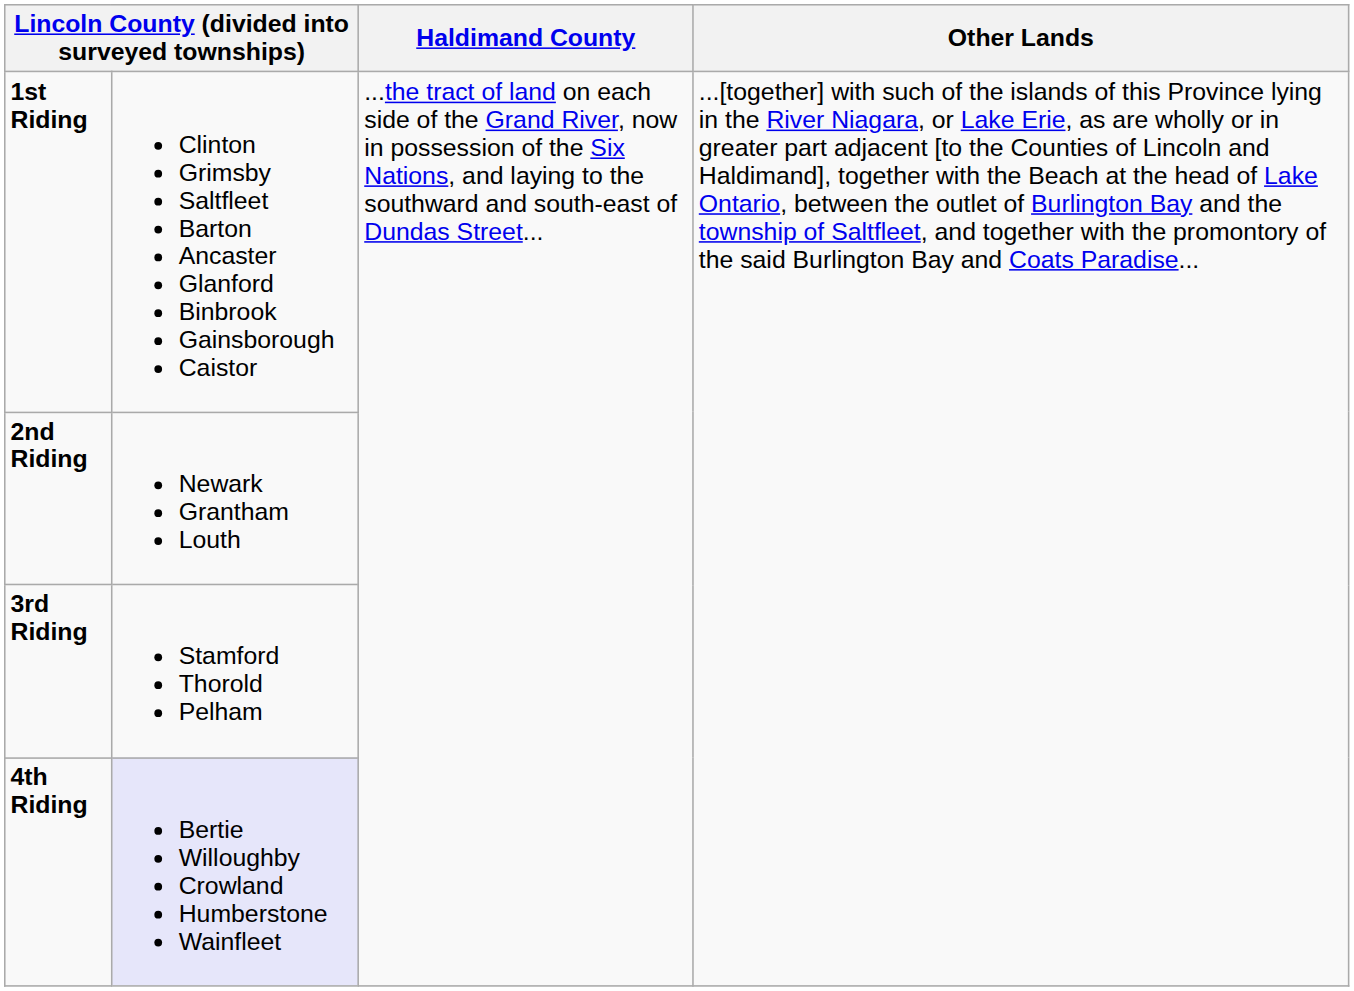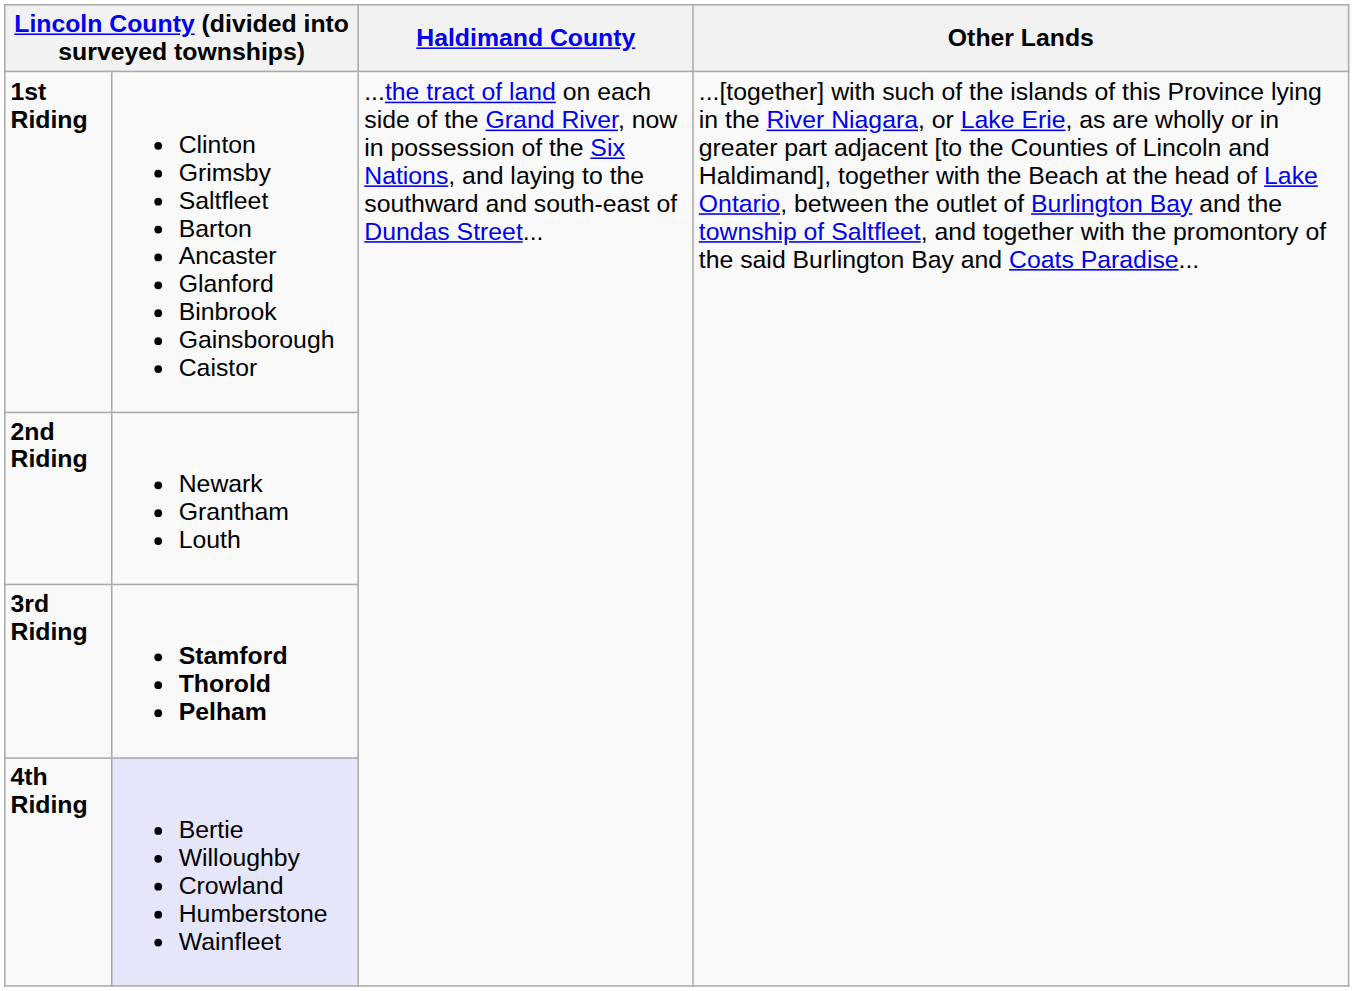3rd Riding | column 2: normal -> bold
